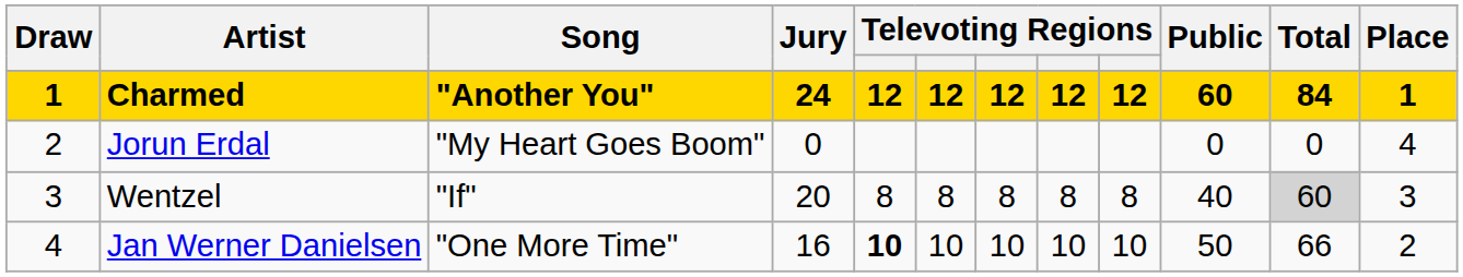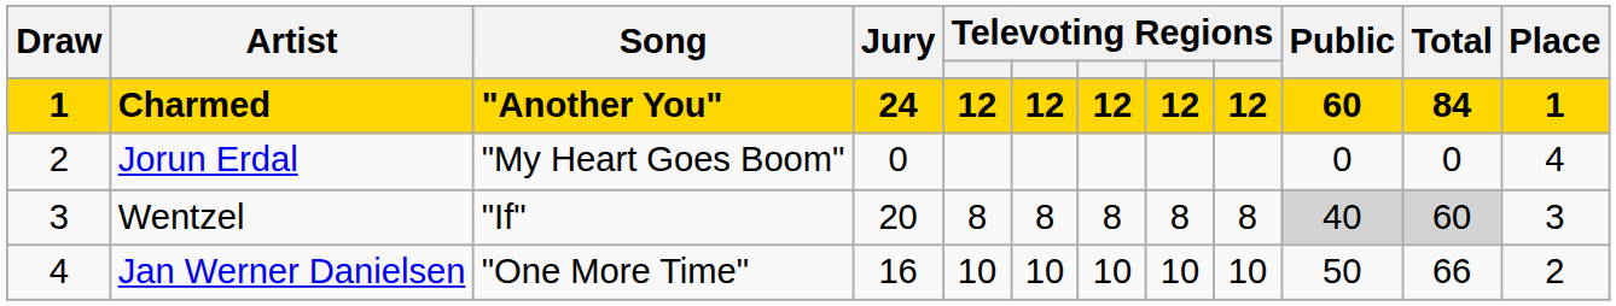Wentzel | Public: no background -> lightgrey background
Jan Werner Danielsen | column 5: bold -> normal
